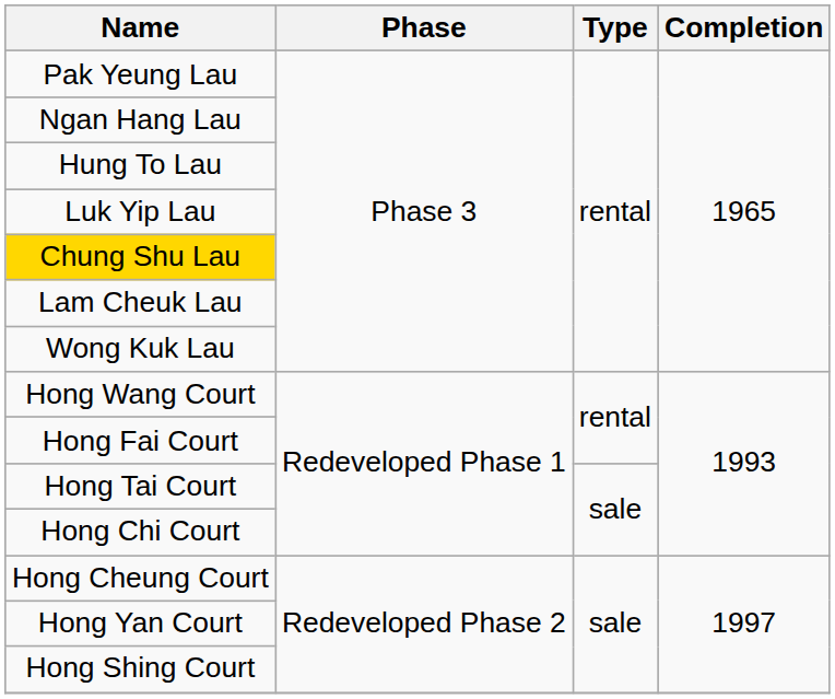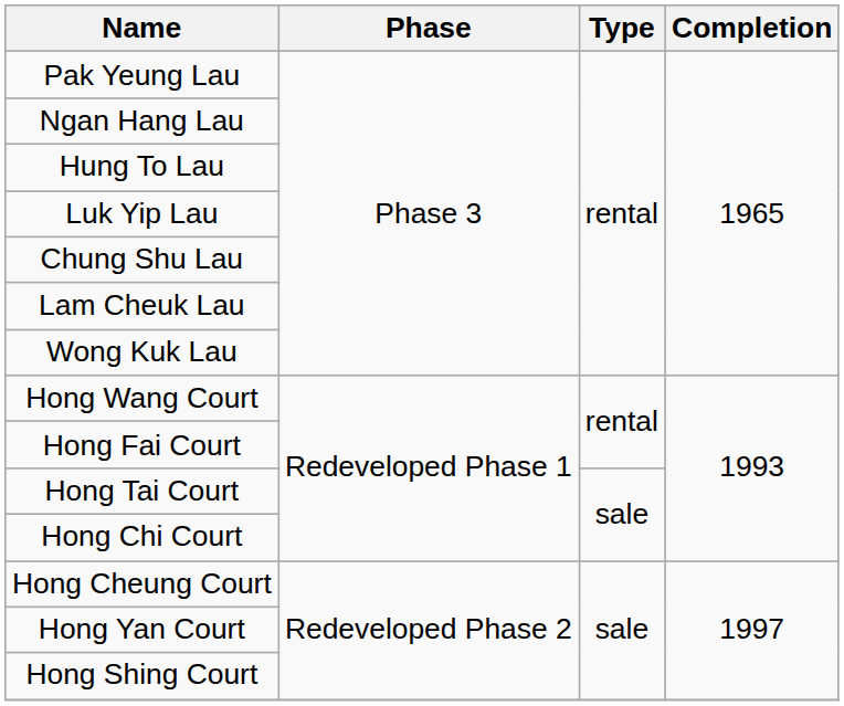Chung Shu Lau | Name: gold background -> no background
